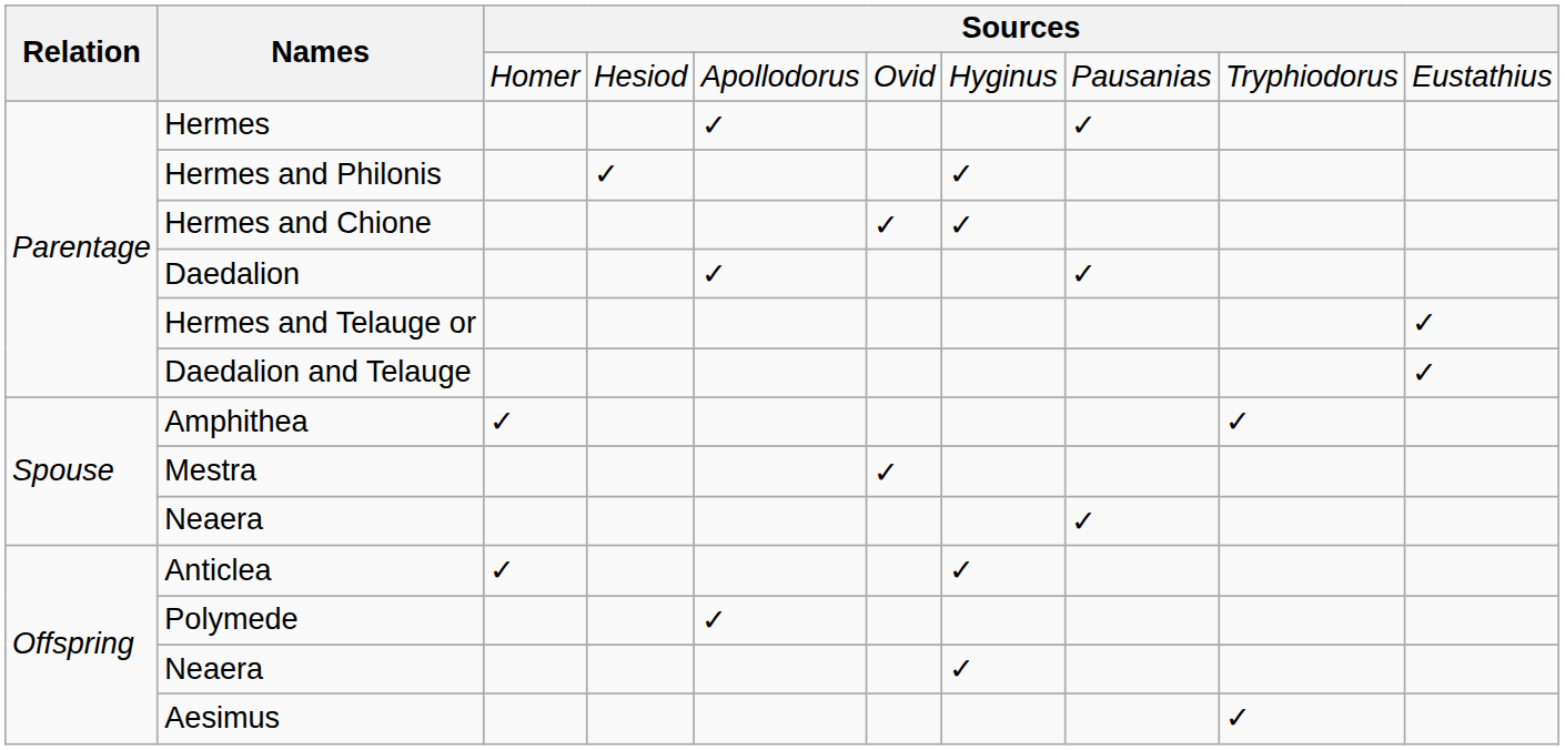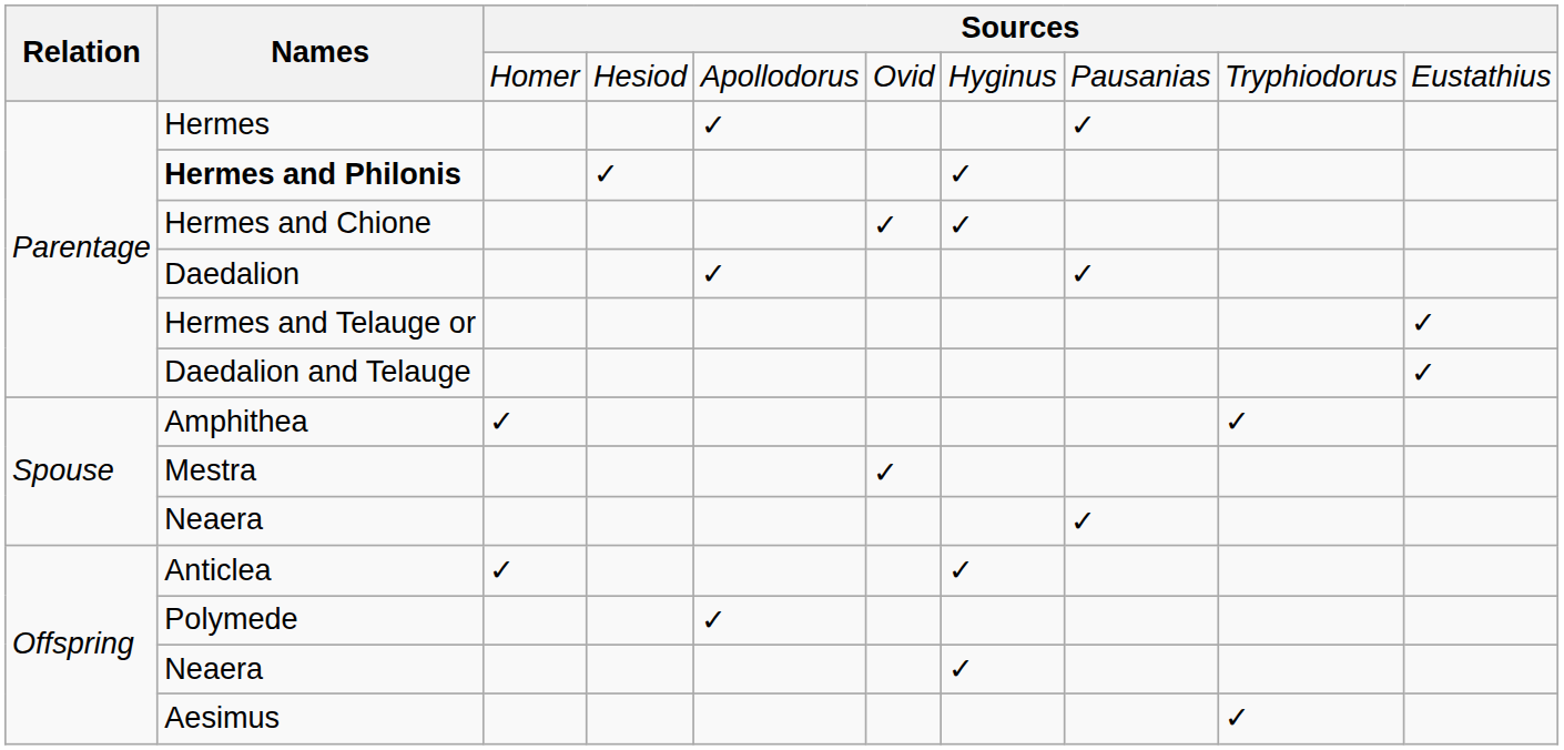Hermes and Philonis | Names: normal -> bold
